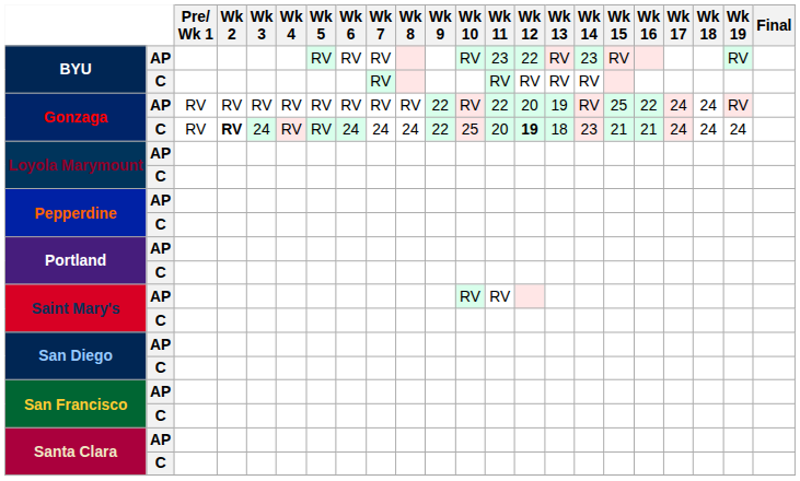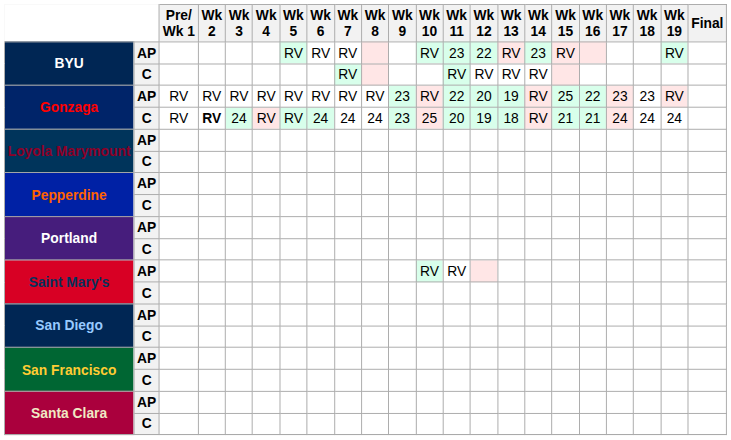Gonzaga / AP | Wk 9: 22 -> 23
Gonzaga / AP | Wk 17: 24 -> 23
Gonzaga / AP | Wk 18: 24 -> 23
Gonzaga / C | Wk 9: 22 -> 23
Gonzaga / C | Wk 12: bold -> normal
Gonzaga / C | Wk 14: 23 -> RV
